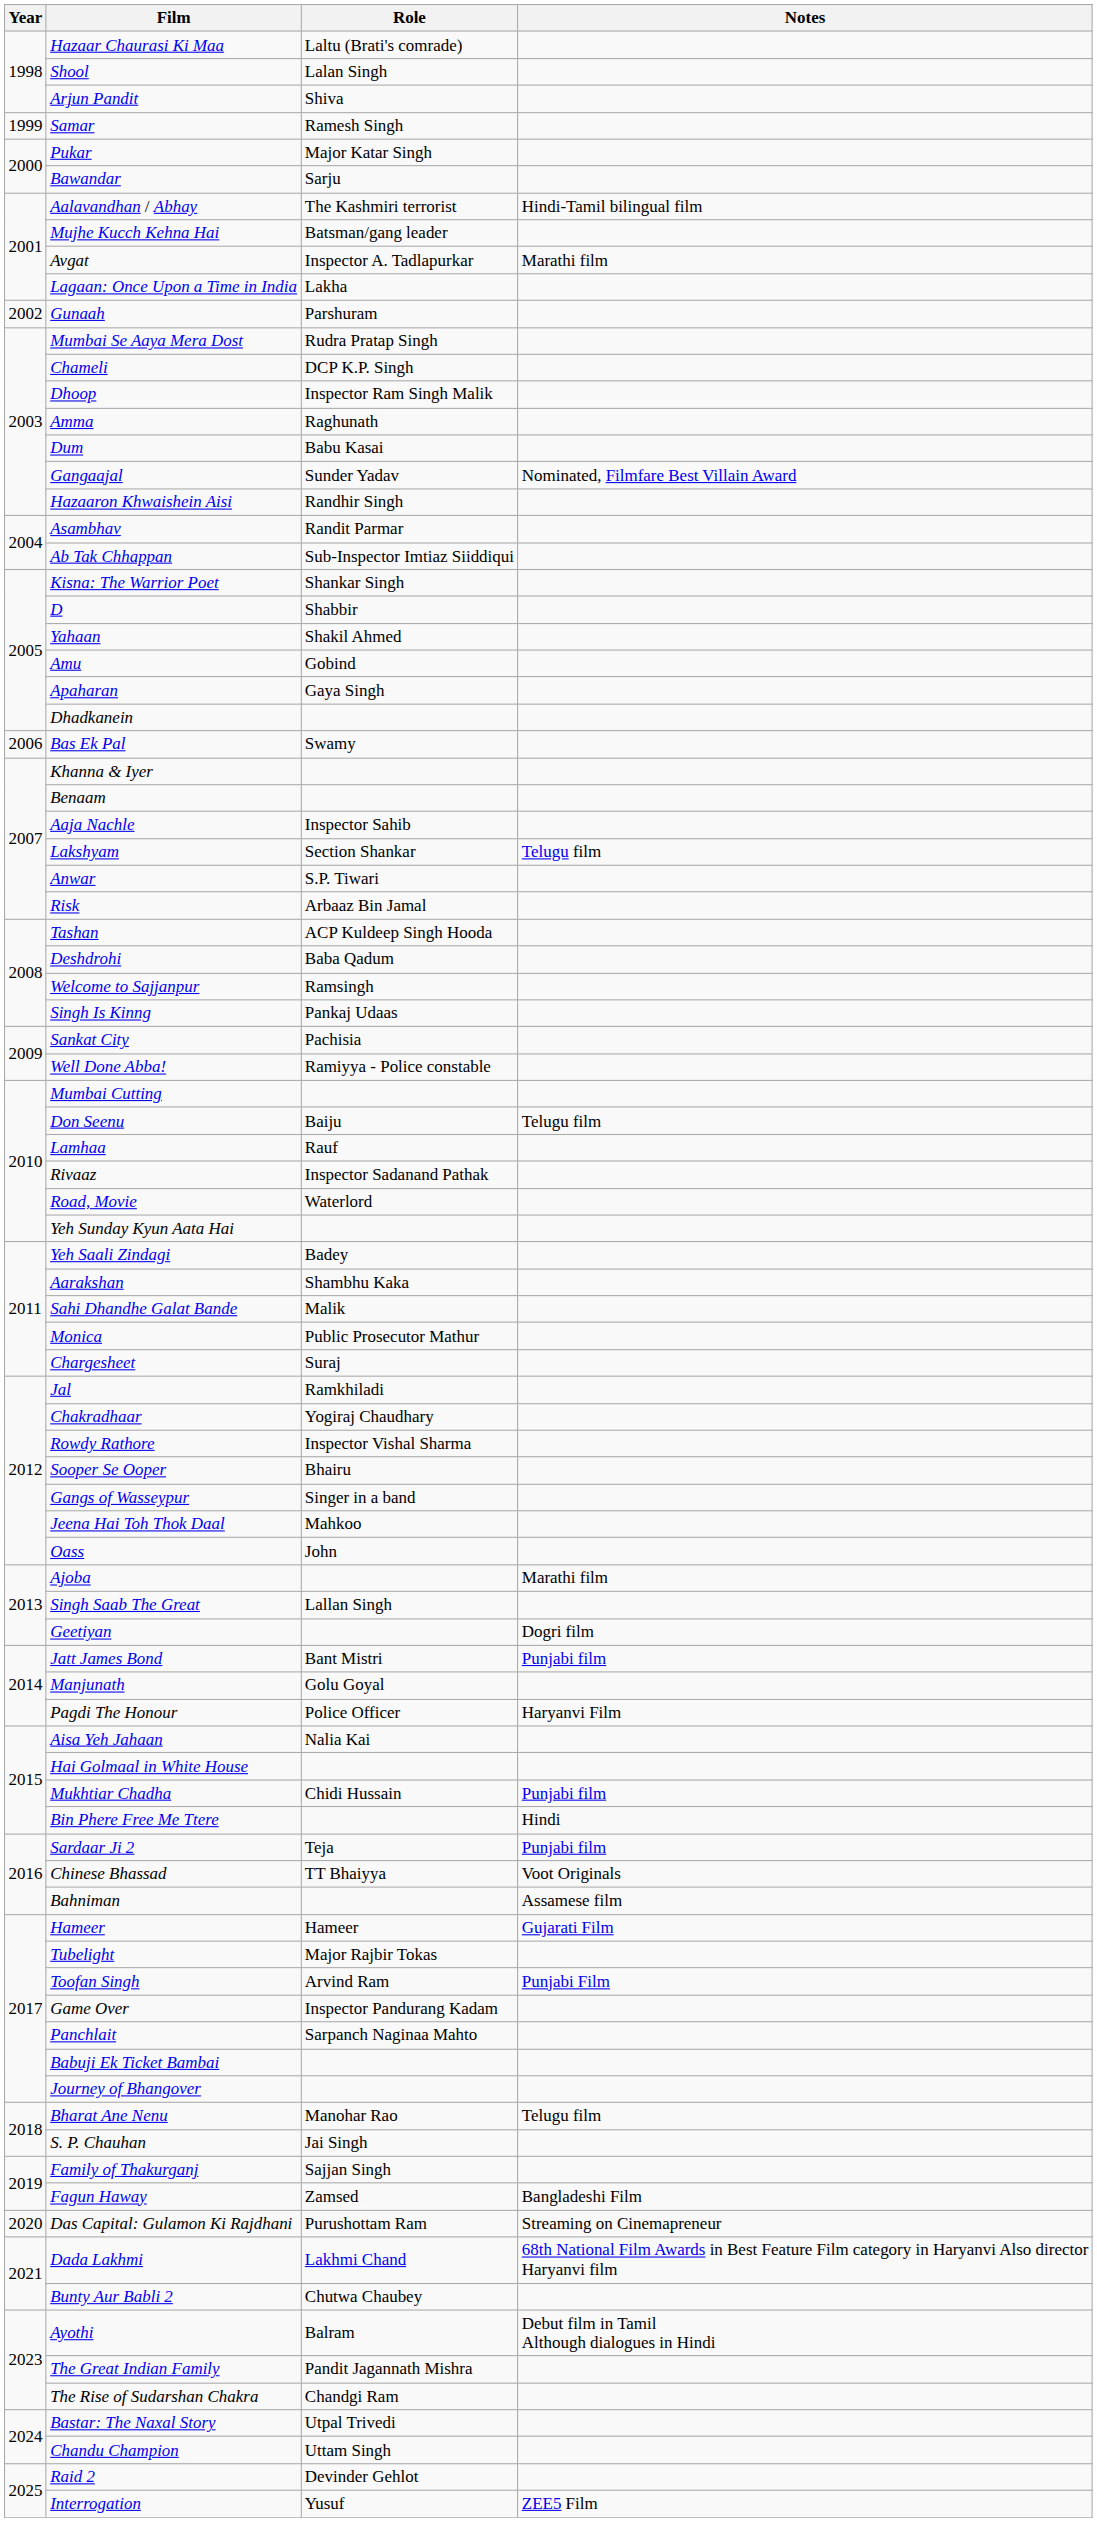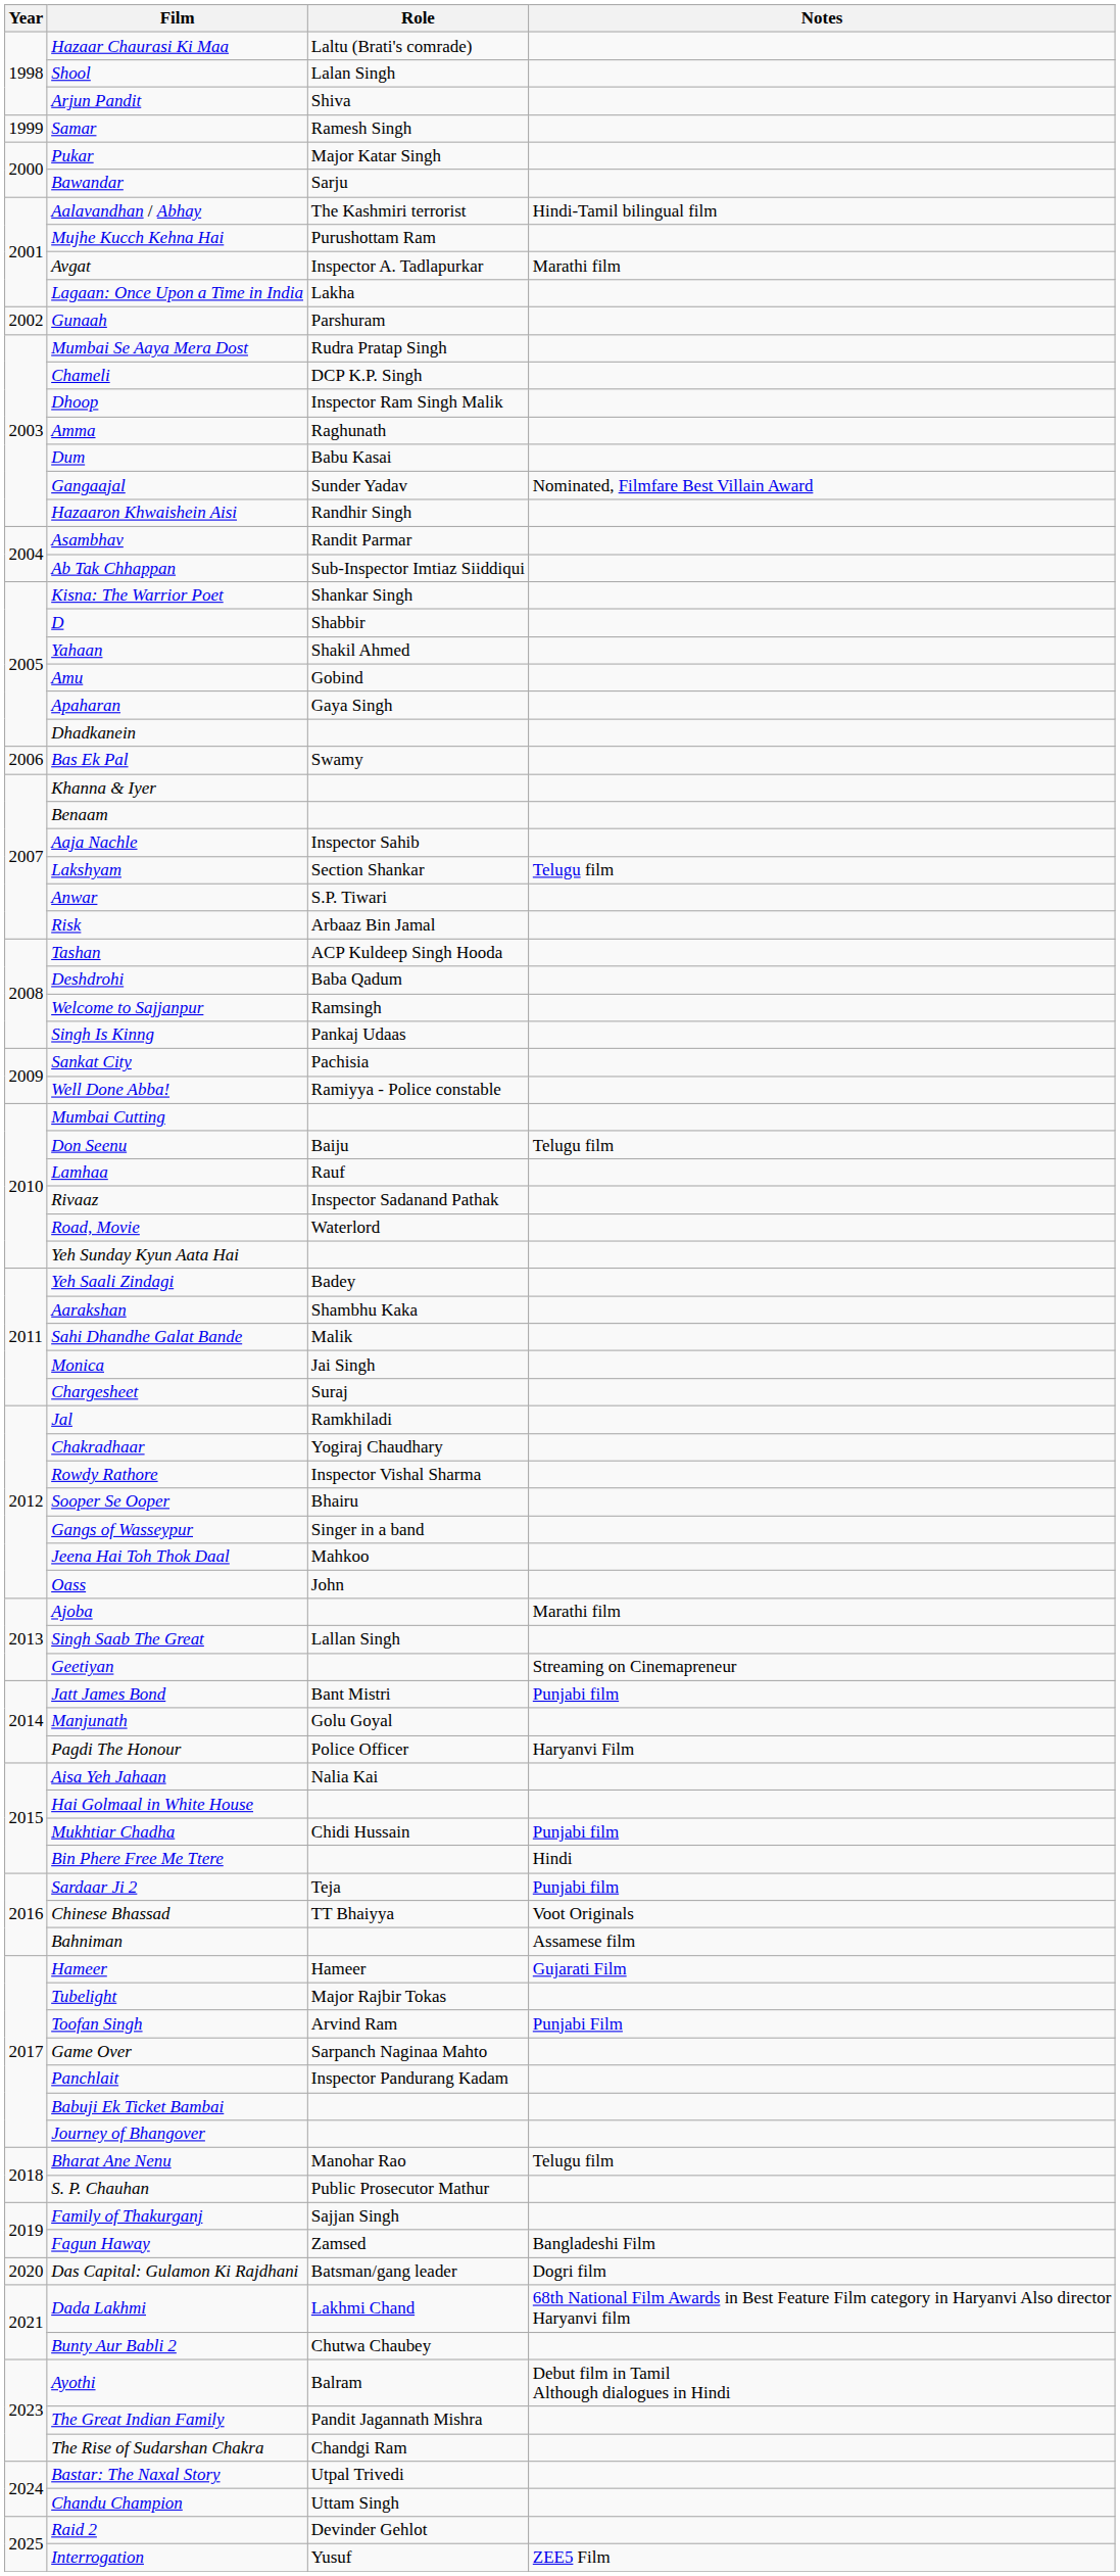Mujhe Kucch Kehna Hai | Role: Batsman/gang leader -> Purushottam Ram
Monica | Role: Public Prosecutor Mathur -> Jai Singh
Geetiyan | Notes: Dogri film -> Streaming on Cinemapreneur
Game Over | Role: Inspector Pandurang Kadam -> Sarpanch Naginaa Mahto
Panchlait | Role: Sarpanch Naginaa Mahto -> Inspector Pandurang Kadam
S. P. Chauhan | Role: Jai Singh -> Public Prosecutor Mathur
Das Capital: Gulamon Ki Rajdhani | Role: Purushottam Ram -> Batsman/gang leader
Das Capital: Gulamon Ki Rajdhani | Notes: Streaming on Cinemapreneur -> Dogri film
